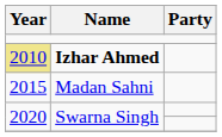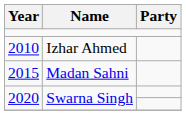2010 | Year: khaki background -> no background
2010 | Name: bold -> normal
